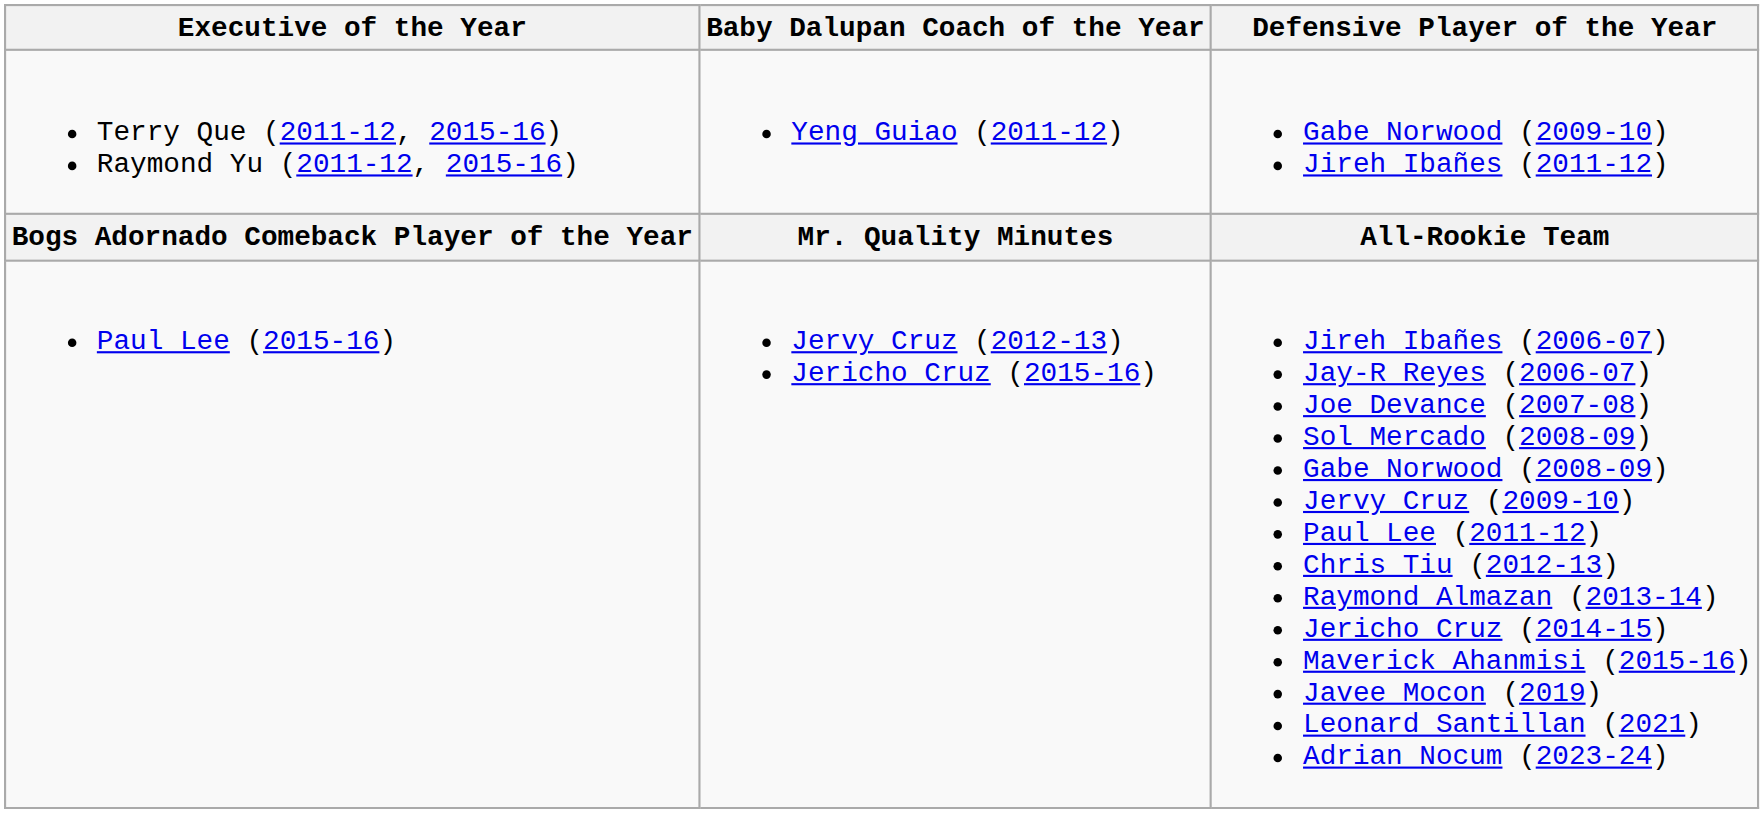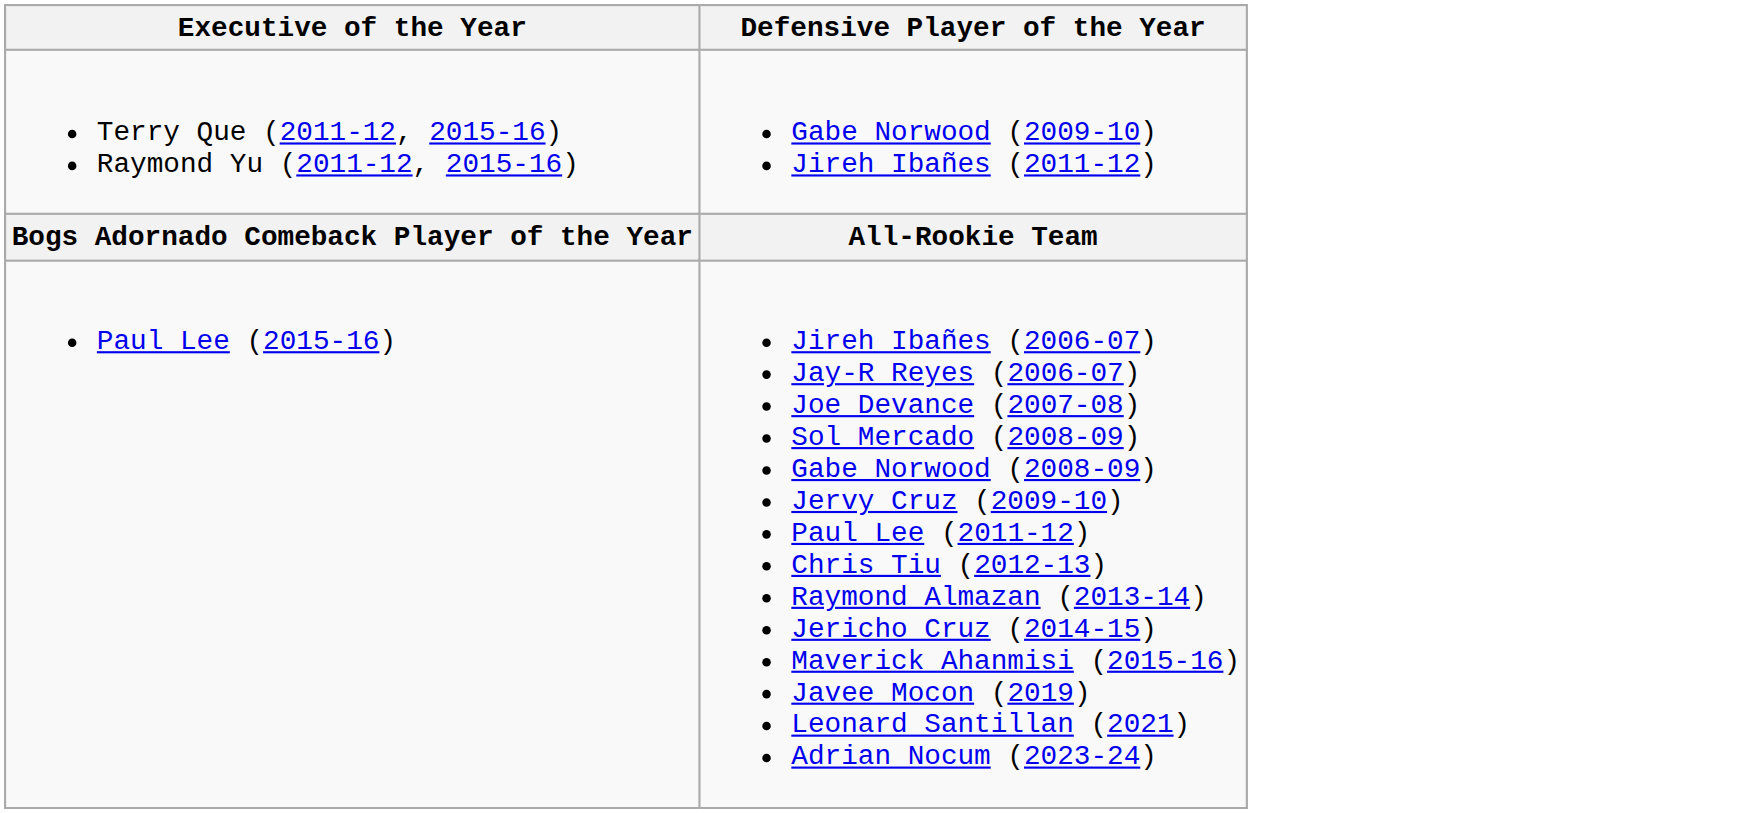- column: Baby Dalupan Coach of the Year | Yeng Guiao (2011-12) | Mr. Quality Minutes | Jervy Cruz (2012-13) Jericho Cruz (2015-16)
